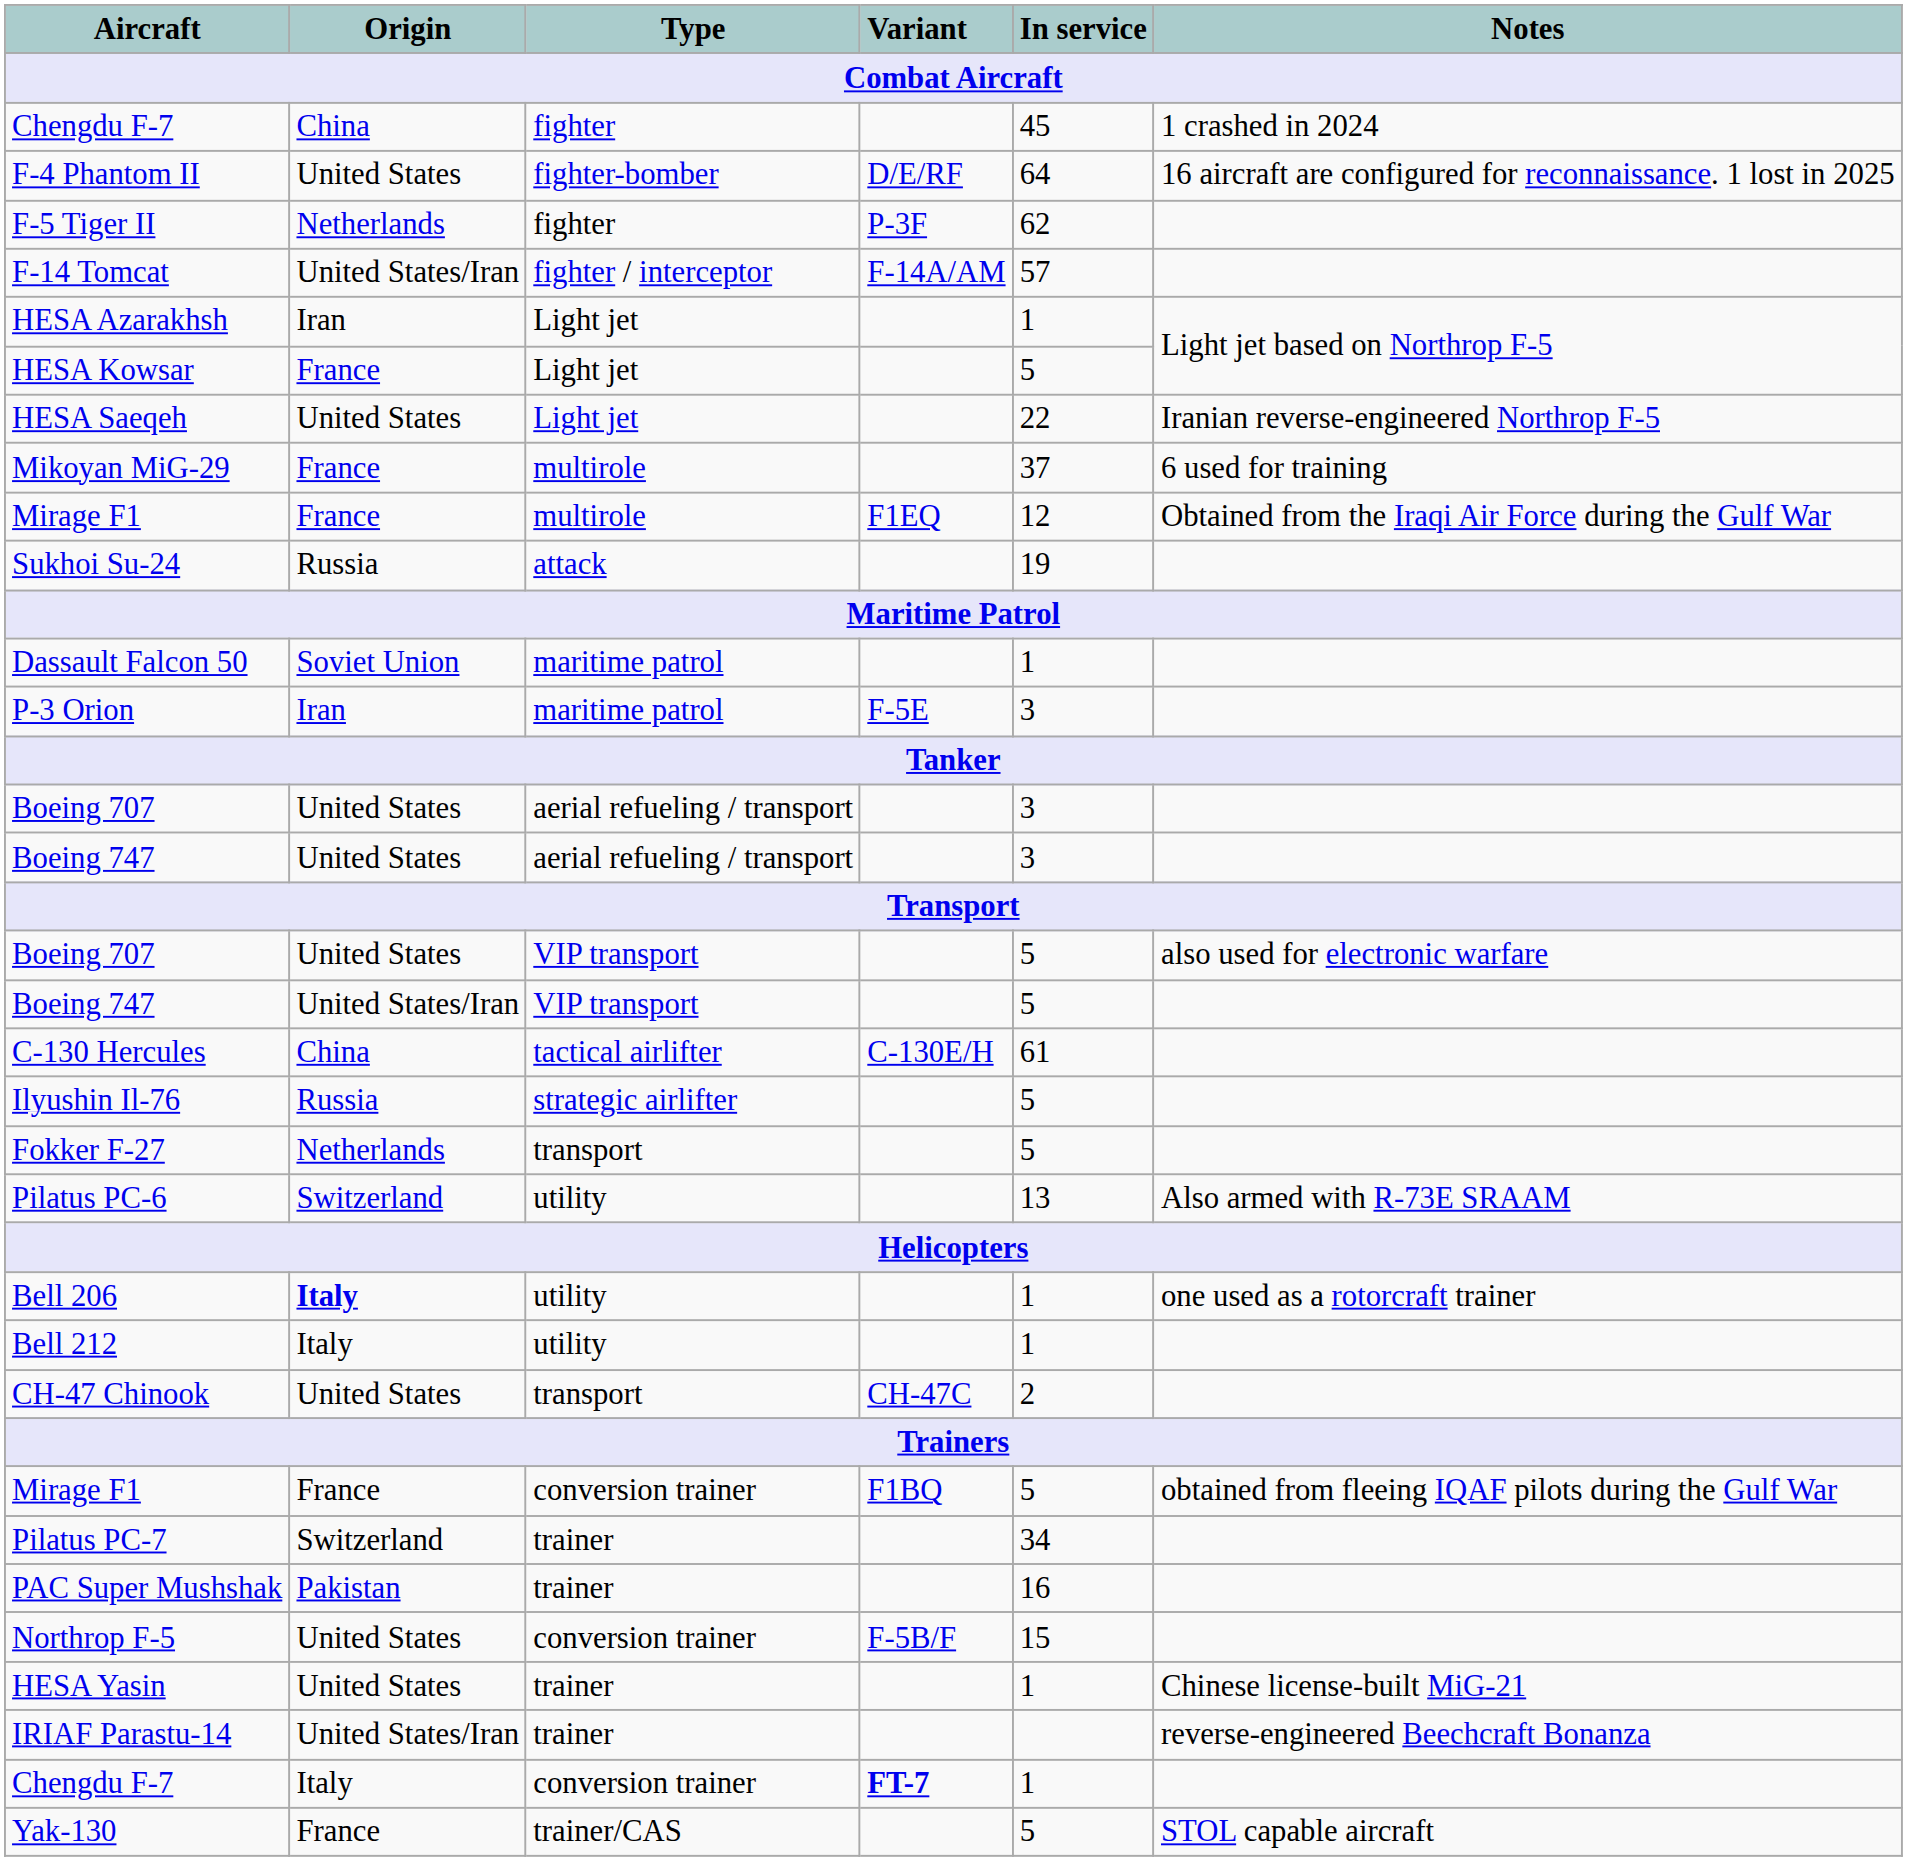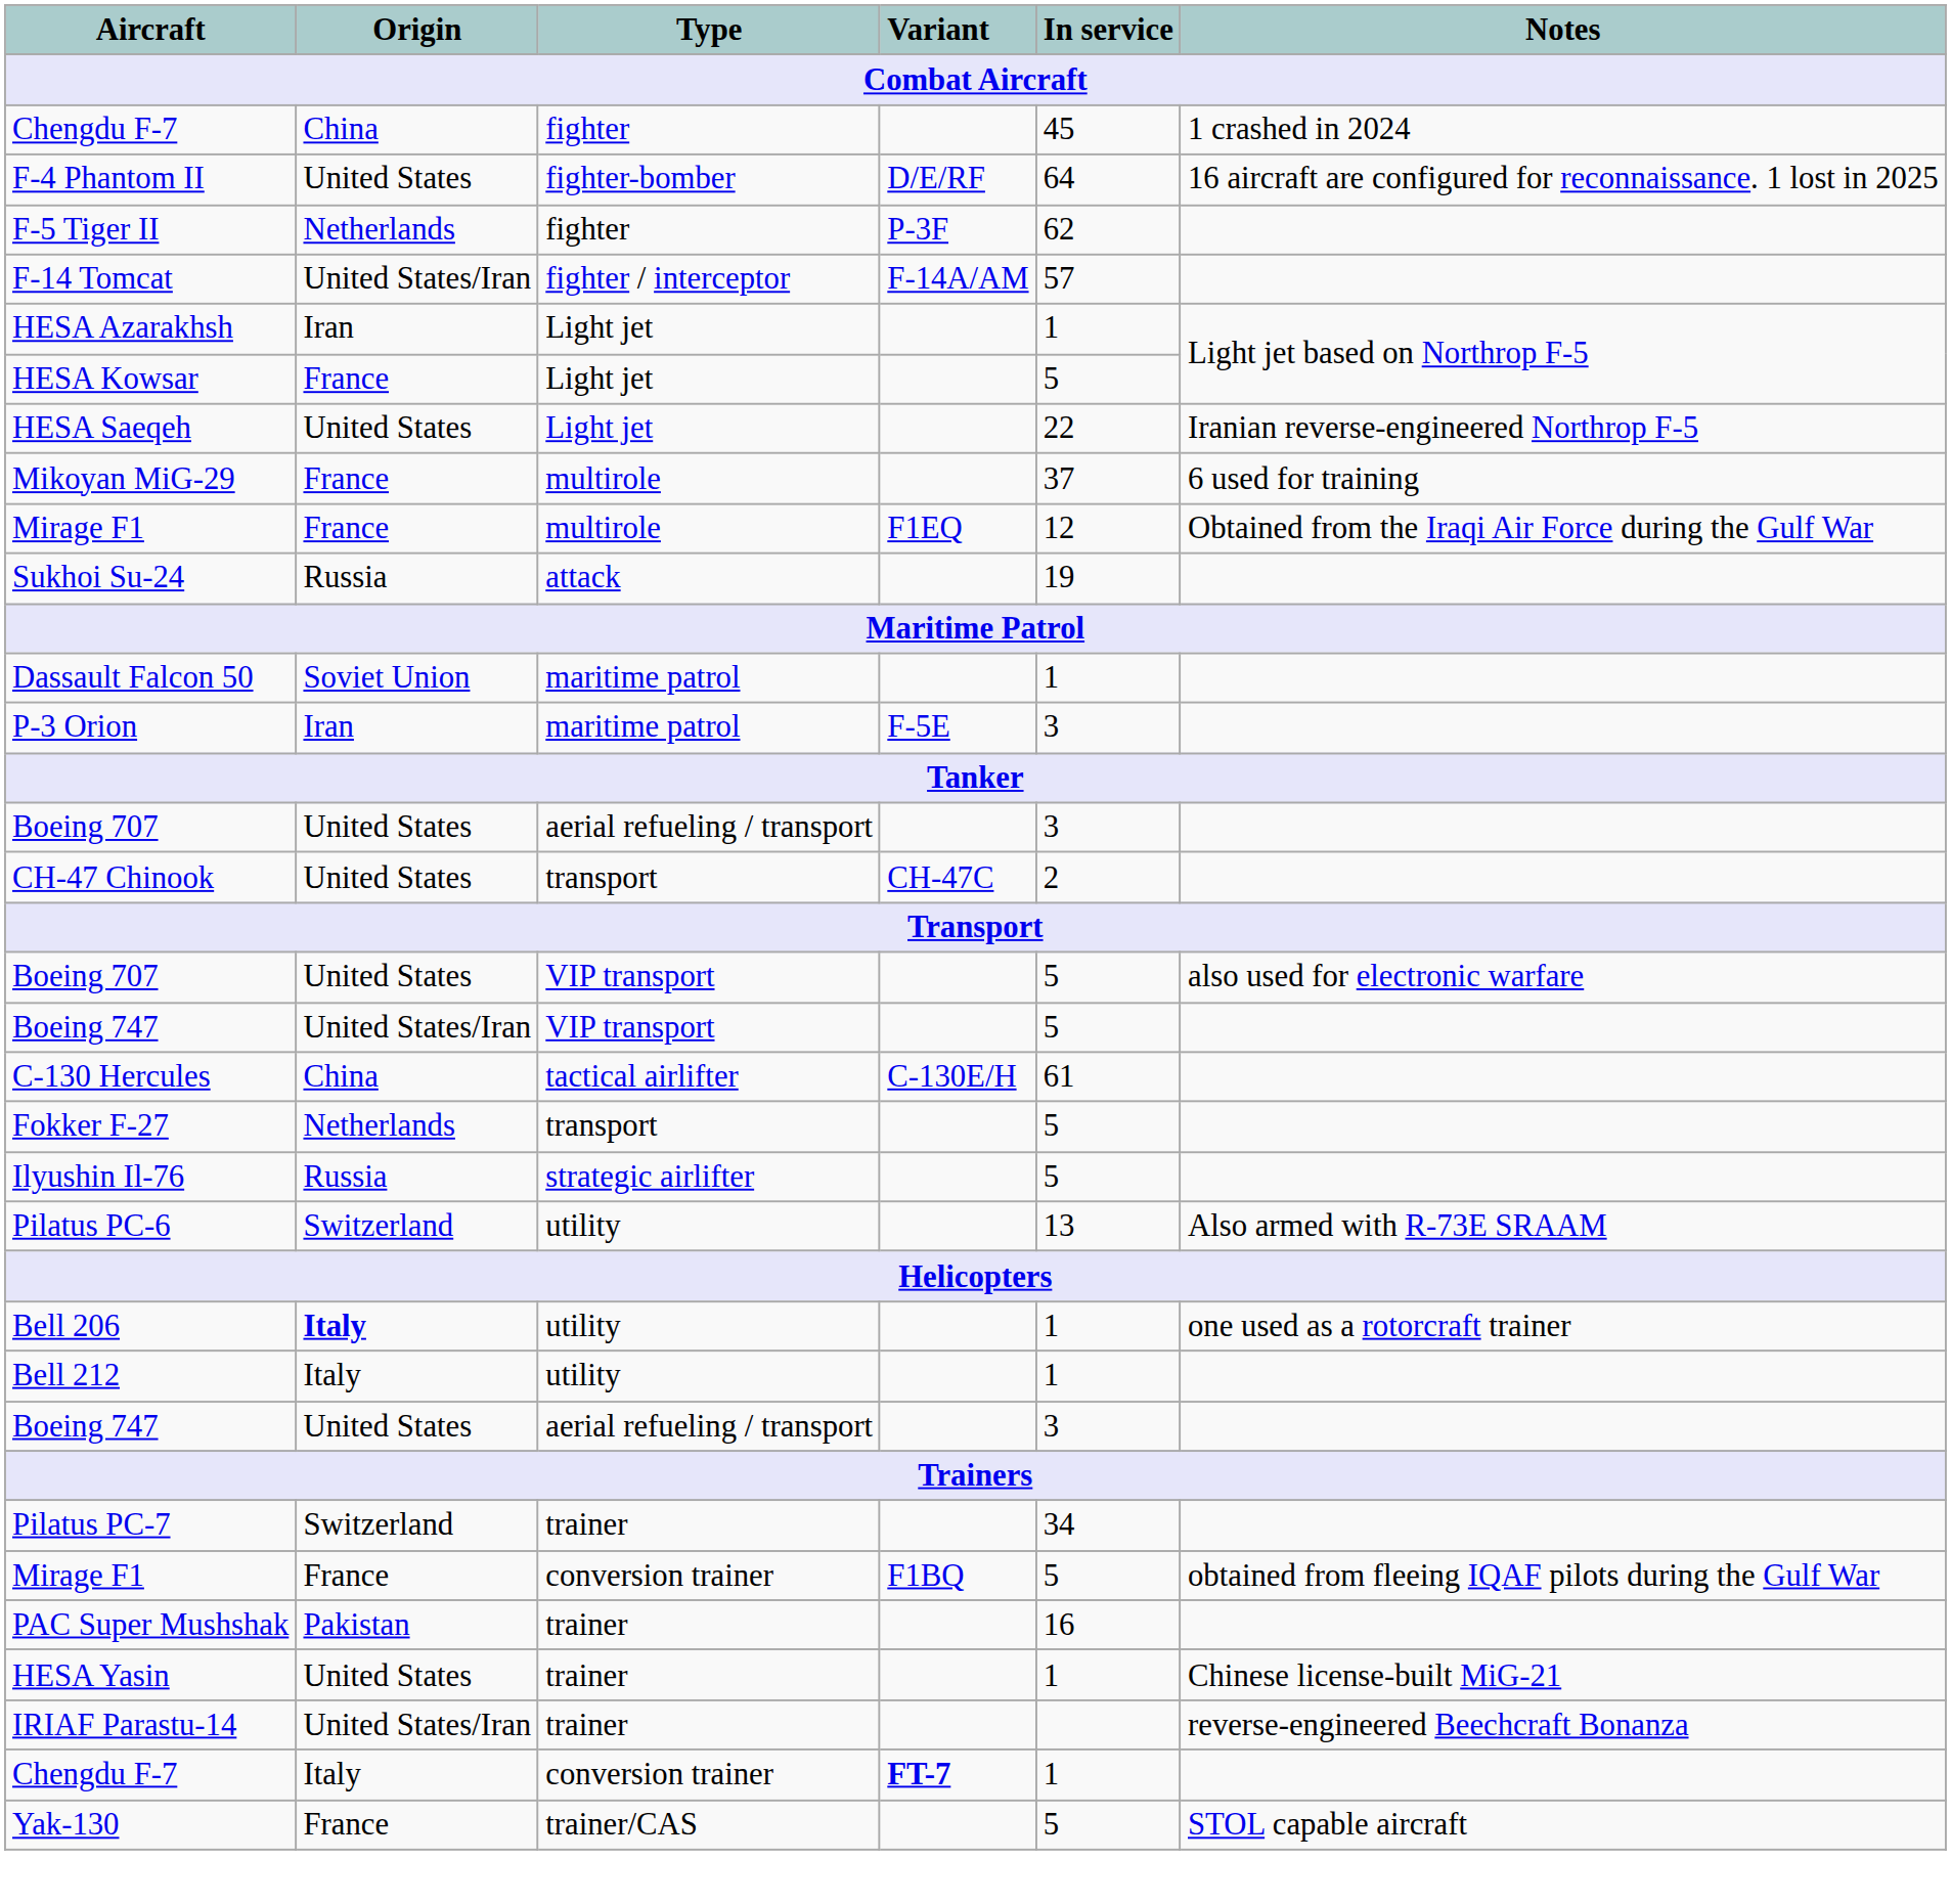rows swapped: Boeing 747 / aerial refueling / transport <-> CH-47 Chinook
rows swapped: Ilyushin Il-76 <-> Fokker F-27
rows swapped: Mirage F1 / conversion trainer <-> Pilatus PC-7
- row: Northrop F-5 | United States | conversion trainer | F-5B/F | 15
